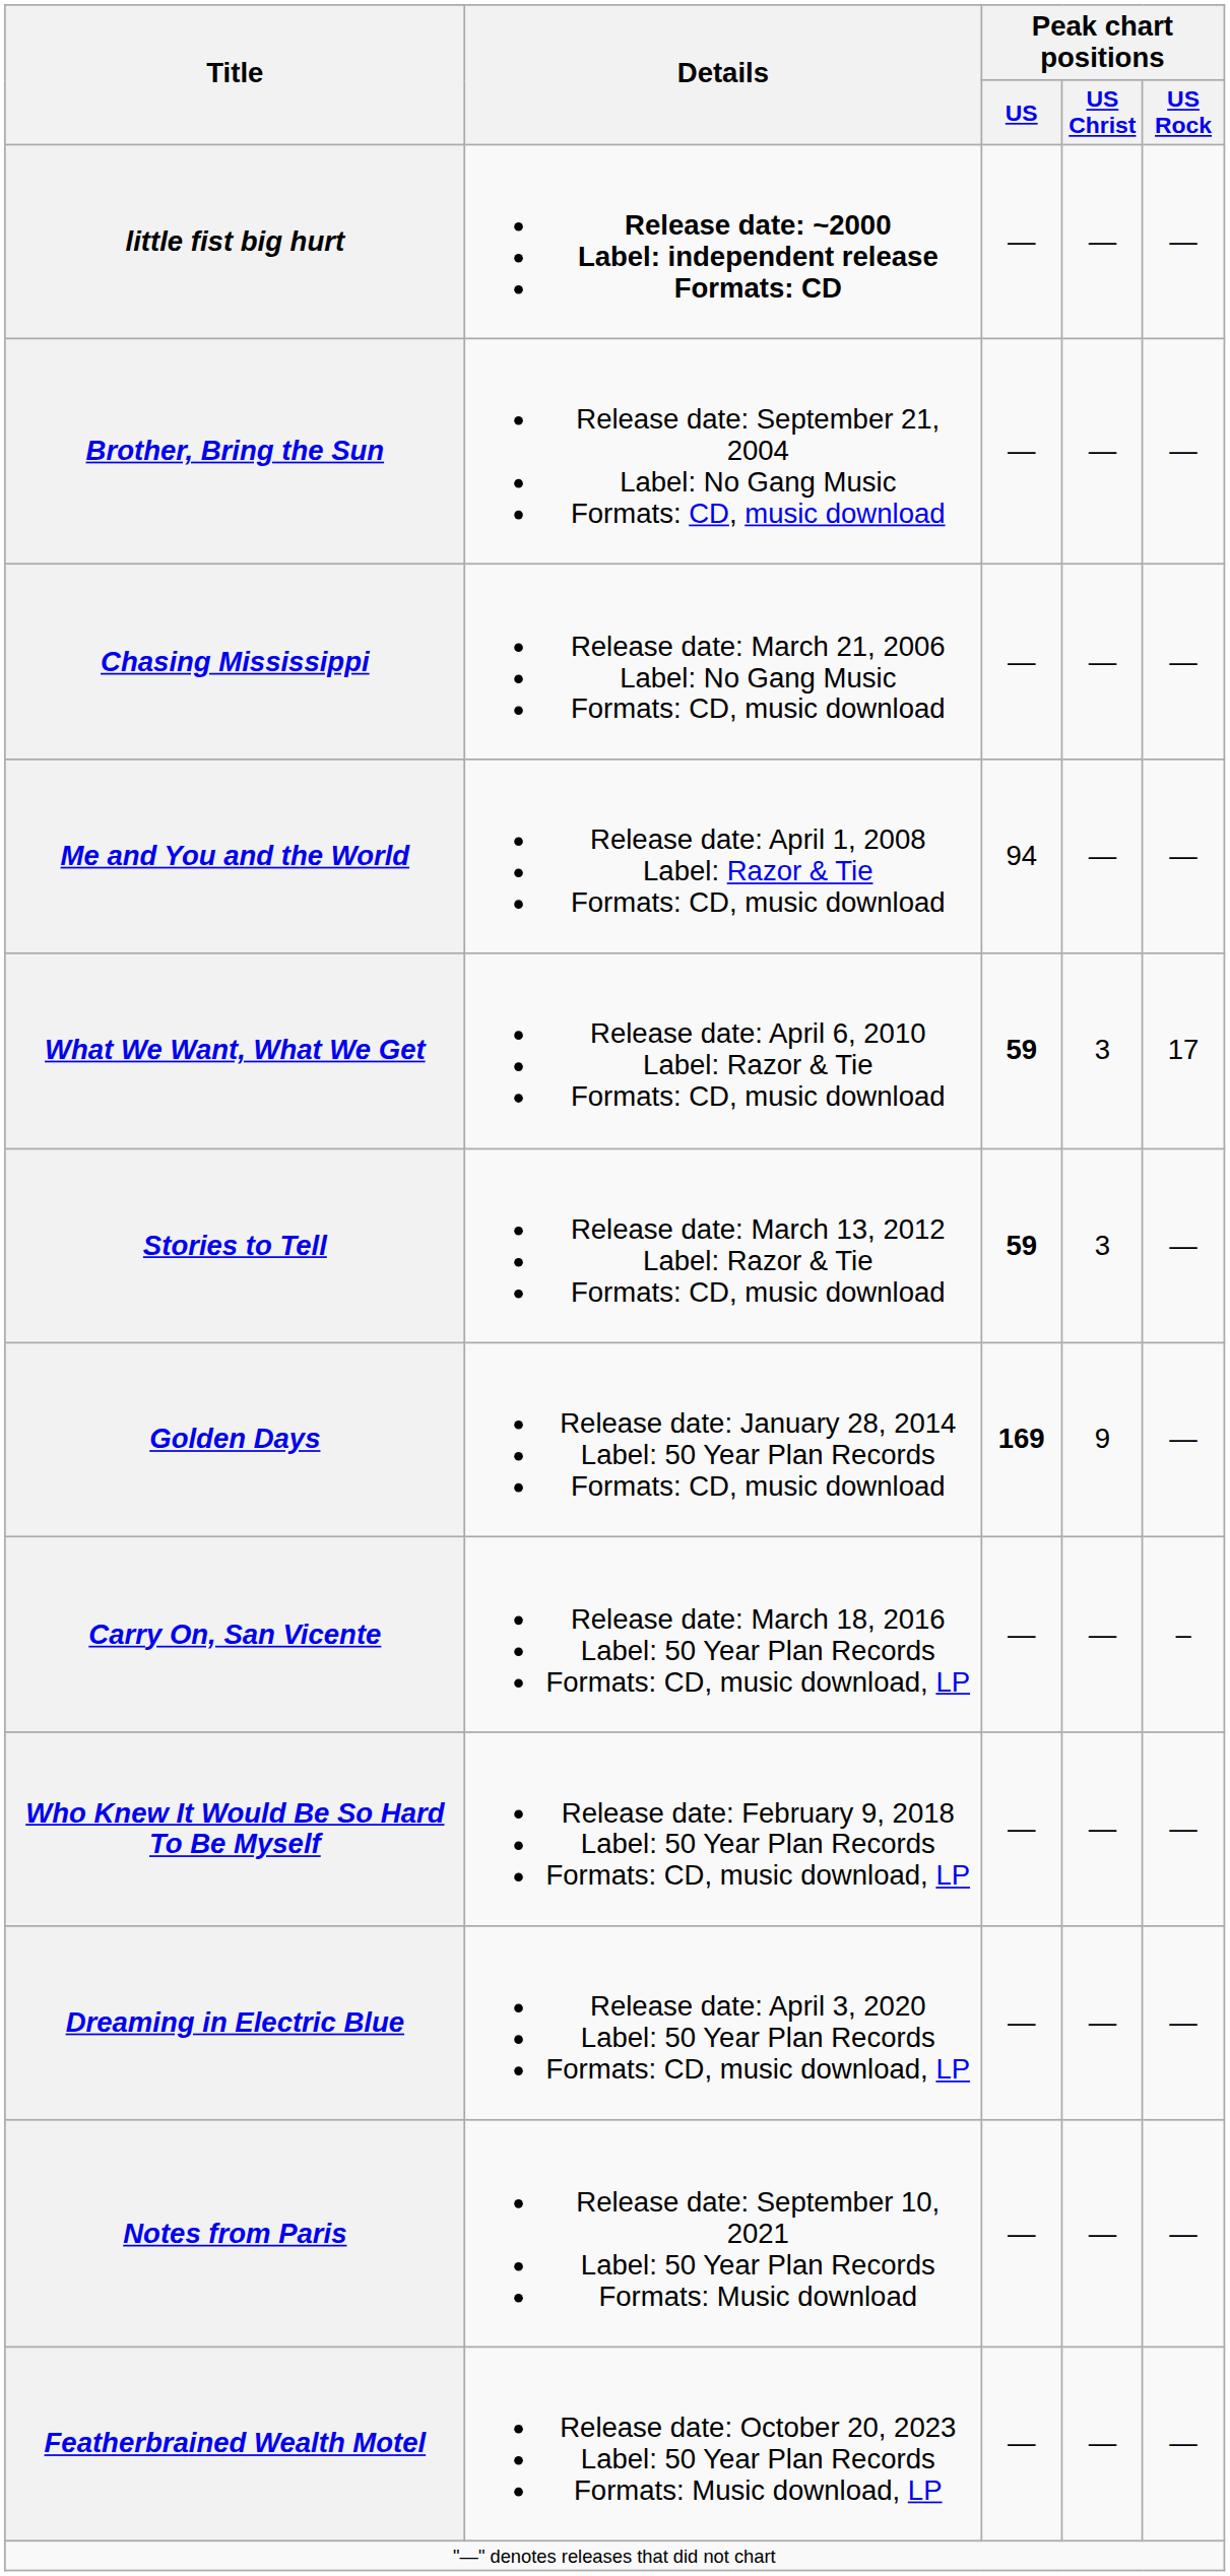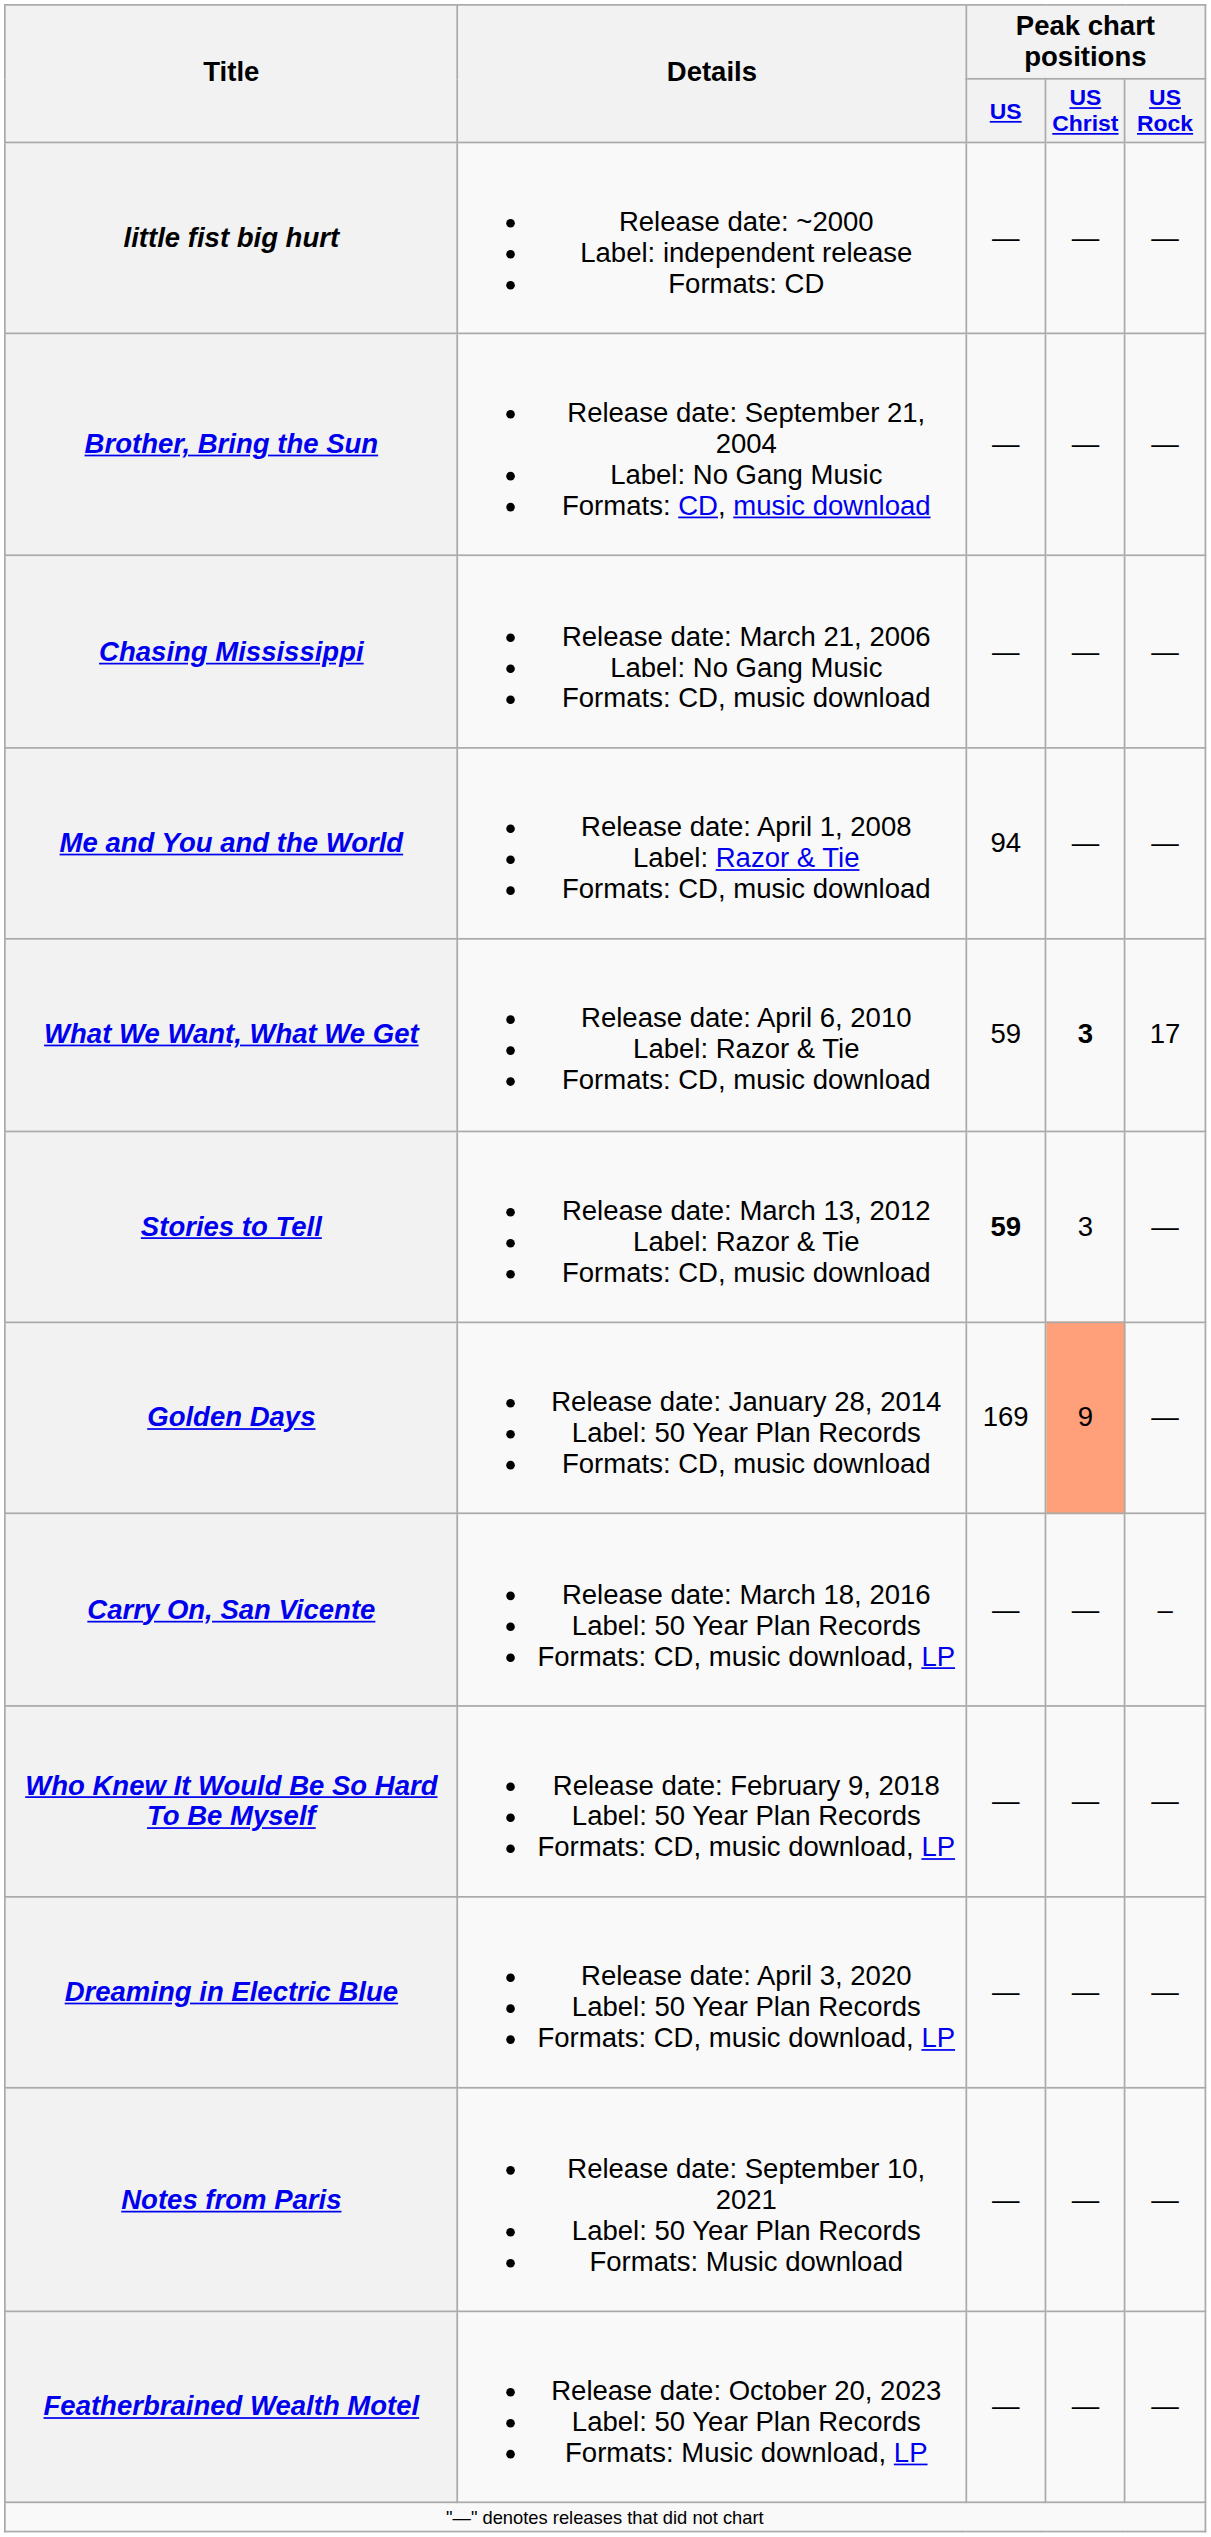little fist big hurt | Details: bold -> normal
What We Want, What We Get | Peak chart positions / US: bold -> normal
What We Want, What We Get | Peak chart positions / US Christ: normal -> bold
Golden Days | Peak chart positions / US: bold -> normal
Golden Days | Peak chart positions / US Christ: no background -> lightsalmon background
